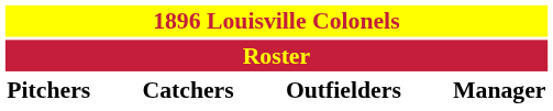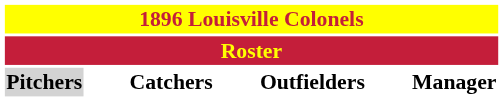Pitchers | column 1: no background -> lightgrey background
